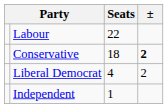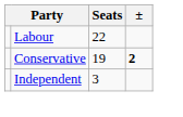Conservative | Seats: 18 -> 19
- row: Liberal Democrat | 4 | 2
Independent | Seats: 1 -> 3
